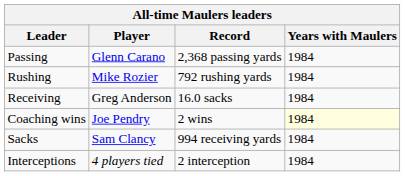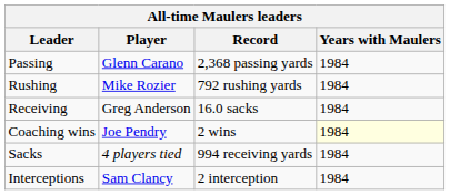Sacks | Player: Sam Clancy -> 4 players tied
Interceptions | Player: 4 players tied -> Sam Clancy
